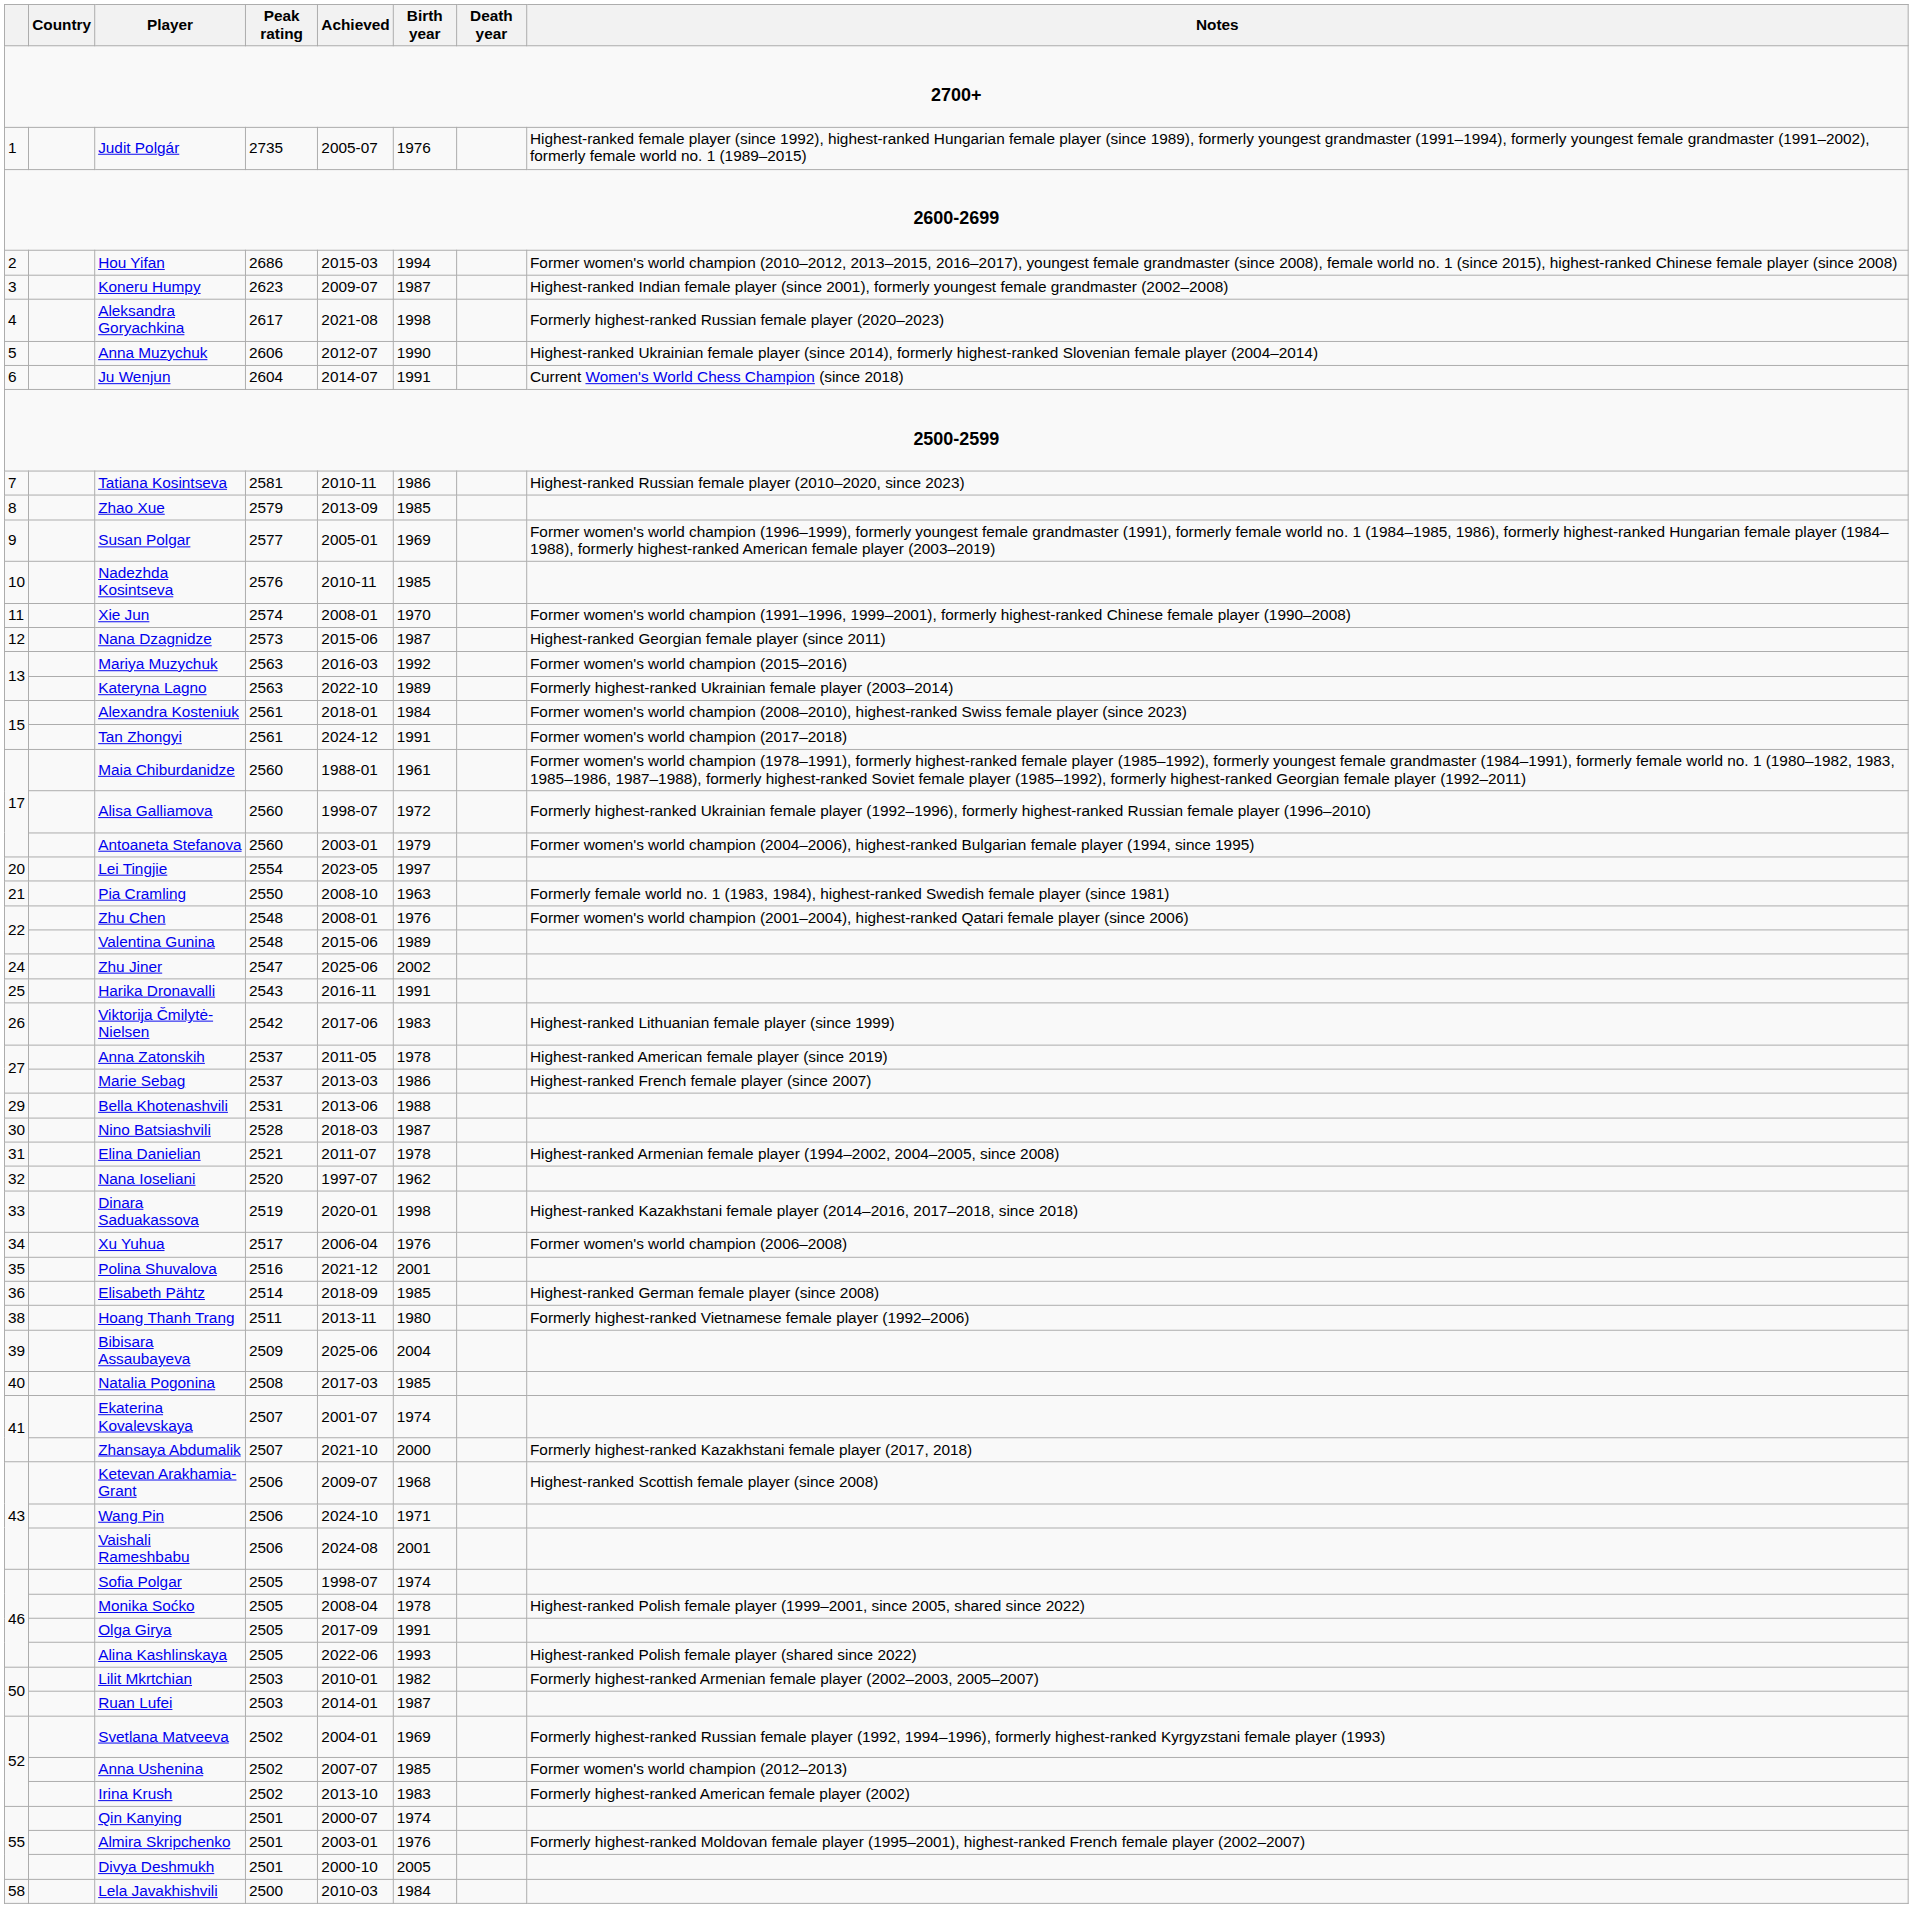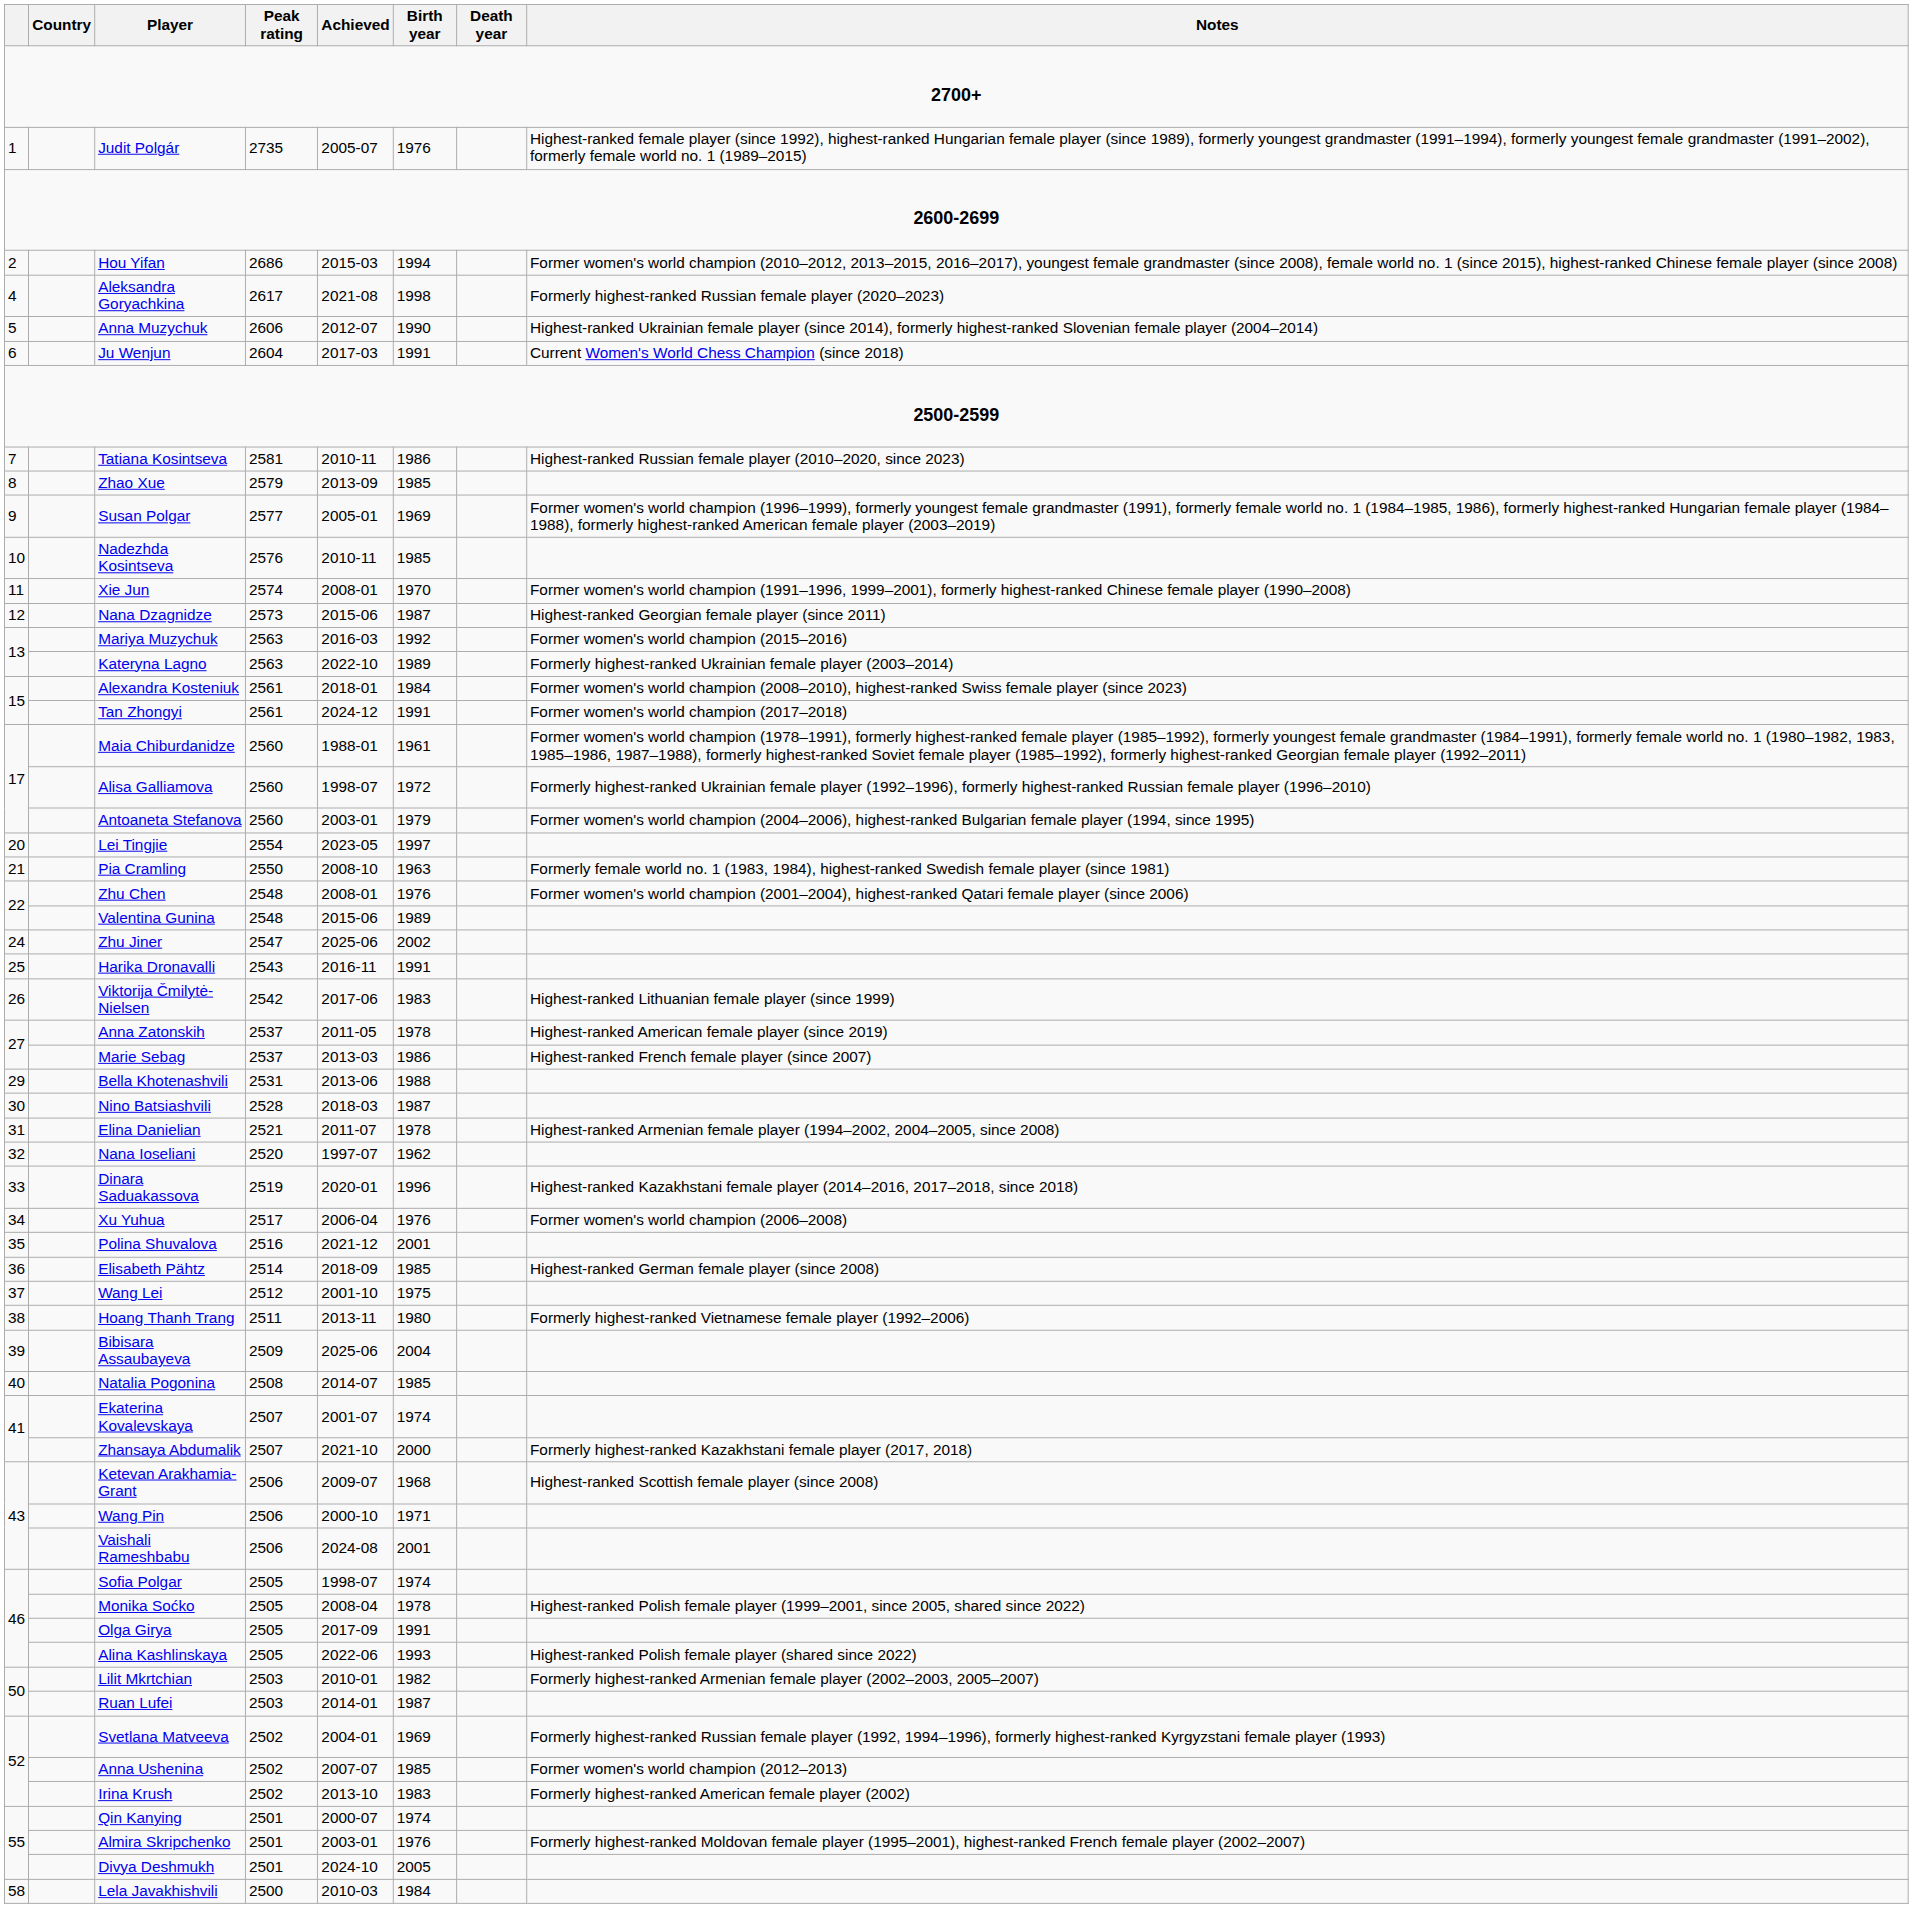- row: 3 | Koneru Humpy | 2623 | 2009-07 | 1987 | Highest-ranked Indian female player (since 2001), formerly youngest female grandmaster (2002–2008)
Ju Wenjun | Achieved: 2014-07 -> 2017-03
Dinara Saduakassova | Birth year: 1998 -> 1996
+ row: 37 | Wang Lei | 2512 | 2001-10 | 1975
Natalia Pogonina | Achieved: 2017-03 -> 2014-07
Wang Pin | Achieved: 2024-10 -> 2000-10
Divya Deshmukh | Achieved: 2000-10 -> 2024-10
